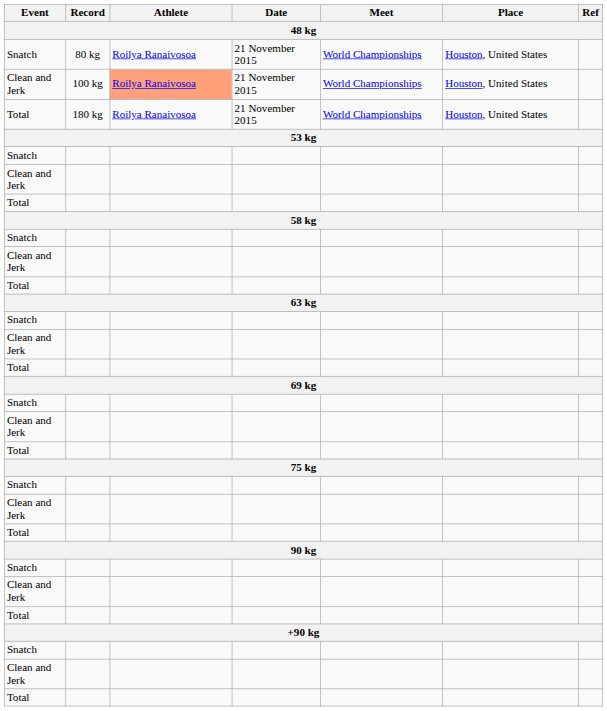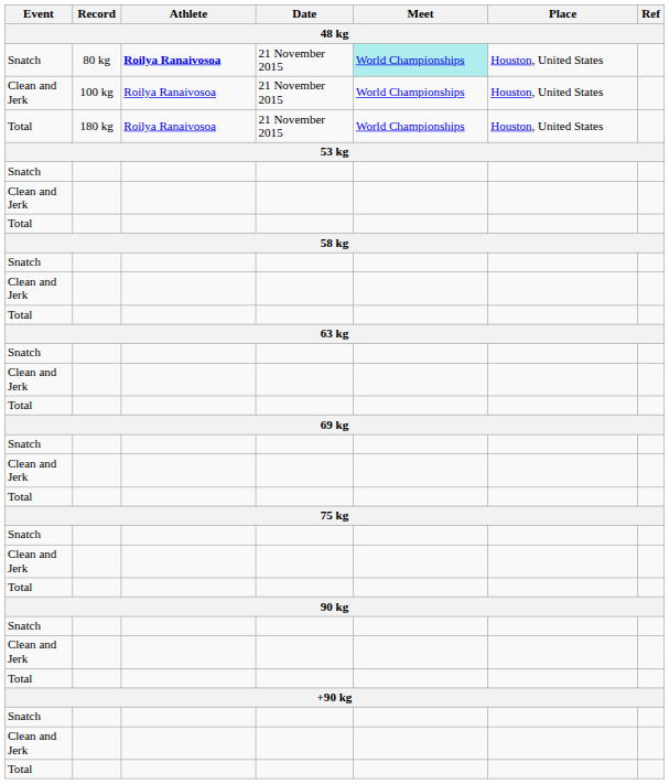80 kg | Athlete: normal -> bold
80 kg | Meet: no background -> paleturquoise background
100 kg | Athlete: lightsalmon background -> no background
